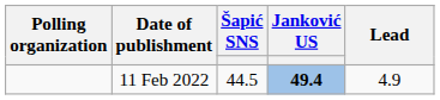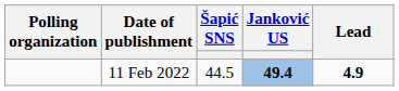11 Feb 2022 | Lead: normal -> bold
